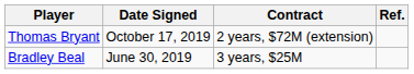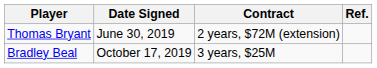Thomas Bryant | Date Signed: October 17, 2019 -> June 30, 2019
Bradley Beal | Date Signed: June 30, 2019 -> October 17, 2019
